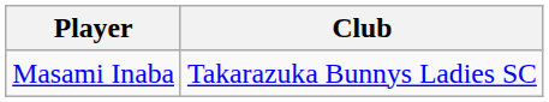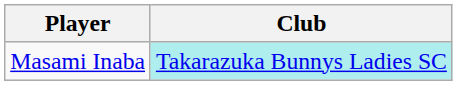Masami Inaba | Club: no background -> paleturquoise background
